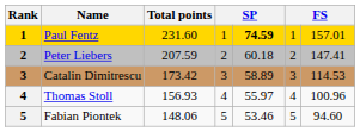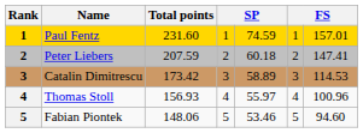Paul Fentz | column 5: bold -> normal
